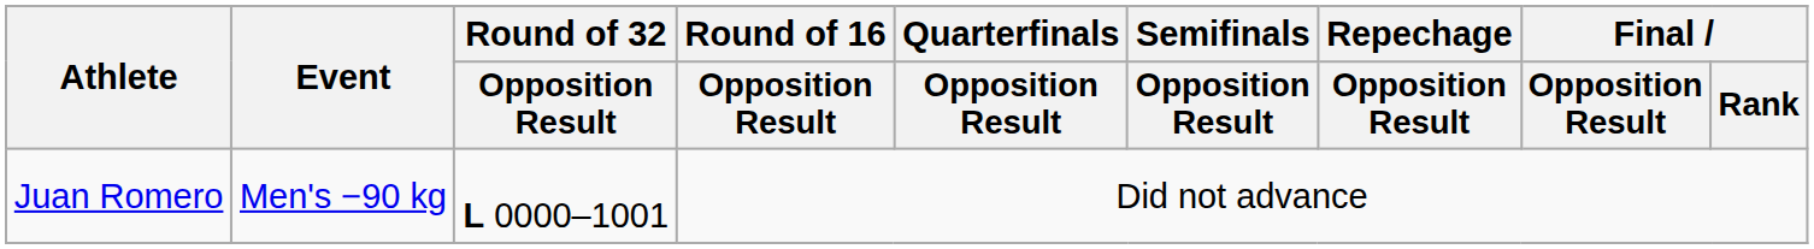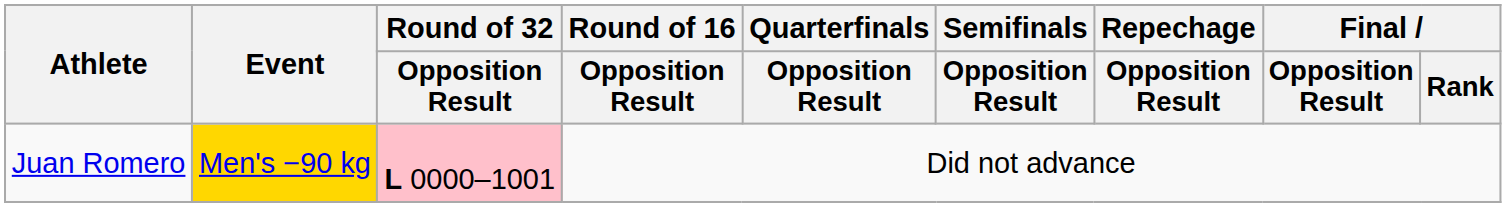Juan Romero | Event: no background -> gold background
Juan Romero | Round of 32 / Opposition Result: no background -> pink background
